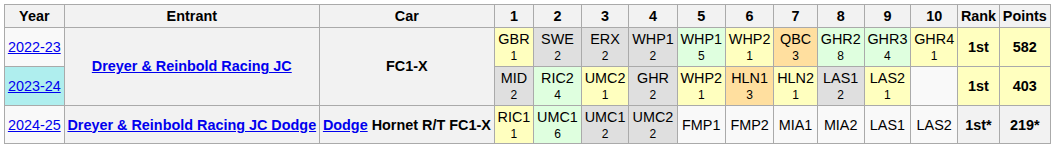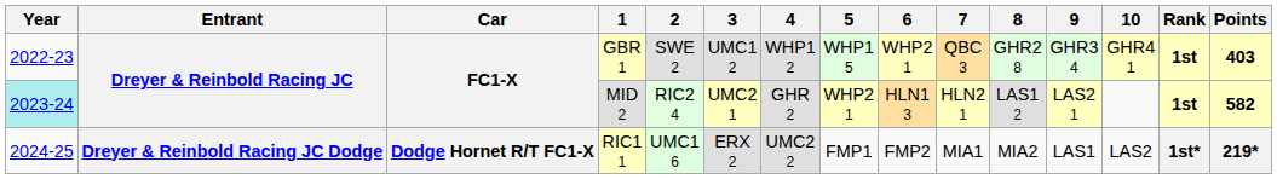GBR 1 | 3: ERX 2 -> UMC1 2
GBR 1 | Points: 582 -> 403
MID 2 | Points: 403 -> 582
RIC1 1 | 3: UMC1 2 -> ERX 2
